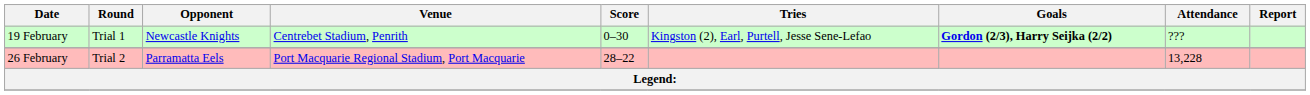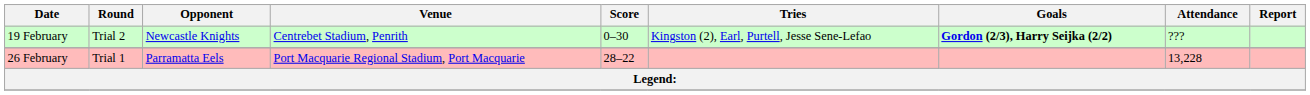19 February | Round: Trial 1 -> Trial 2
26 February | Round: Trial 2 -> Trial 1
